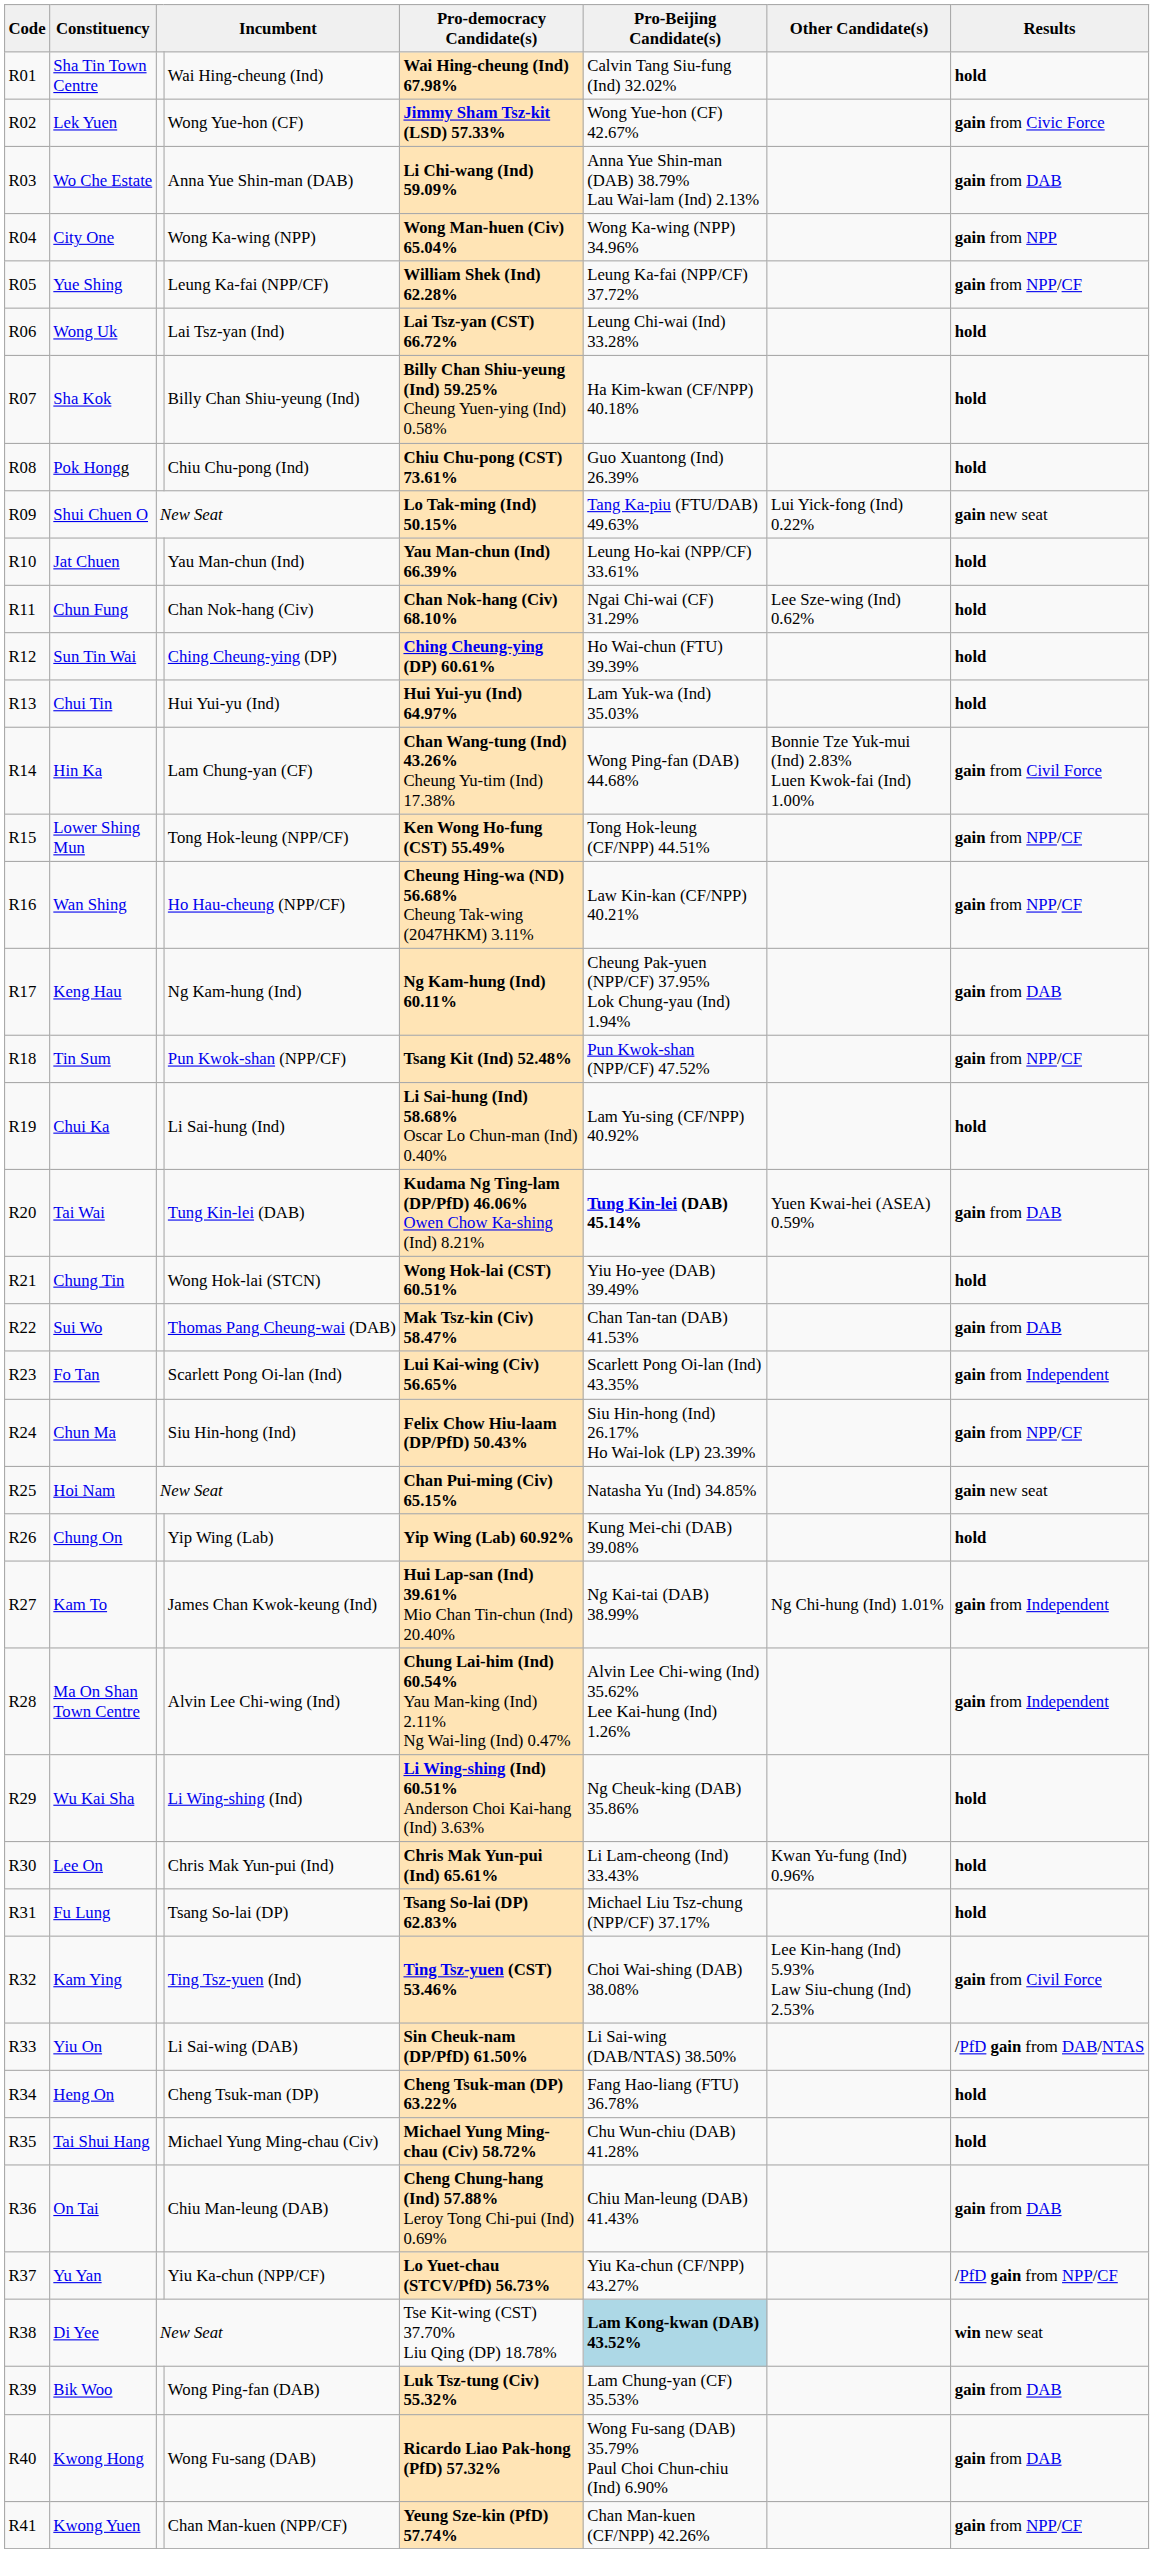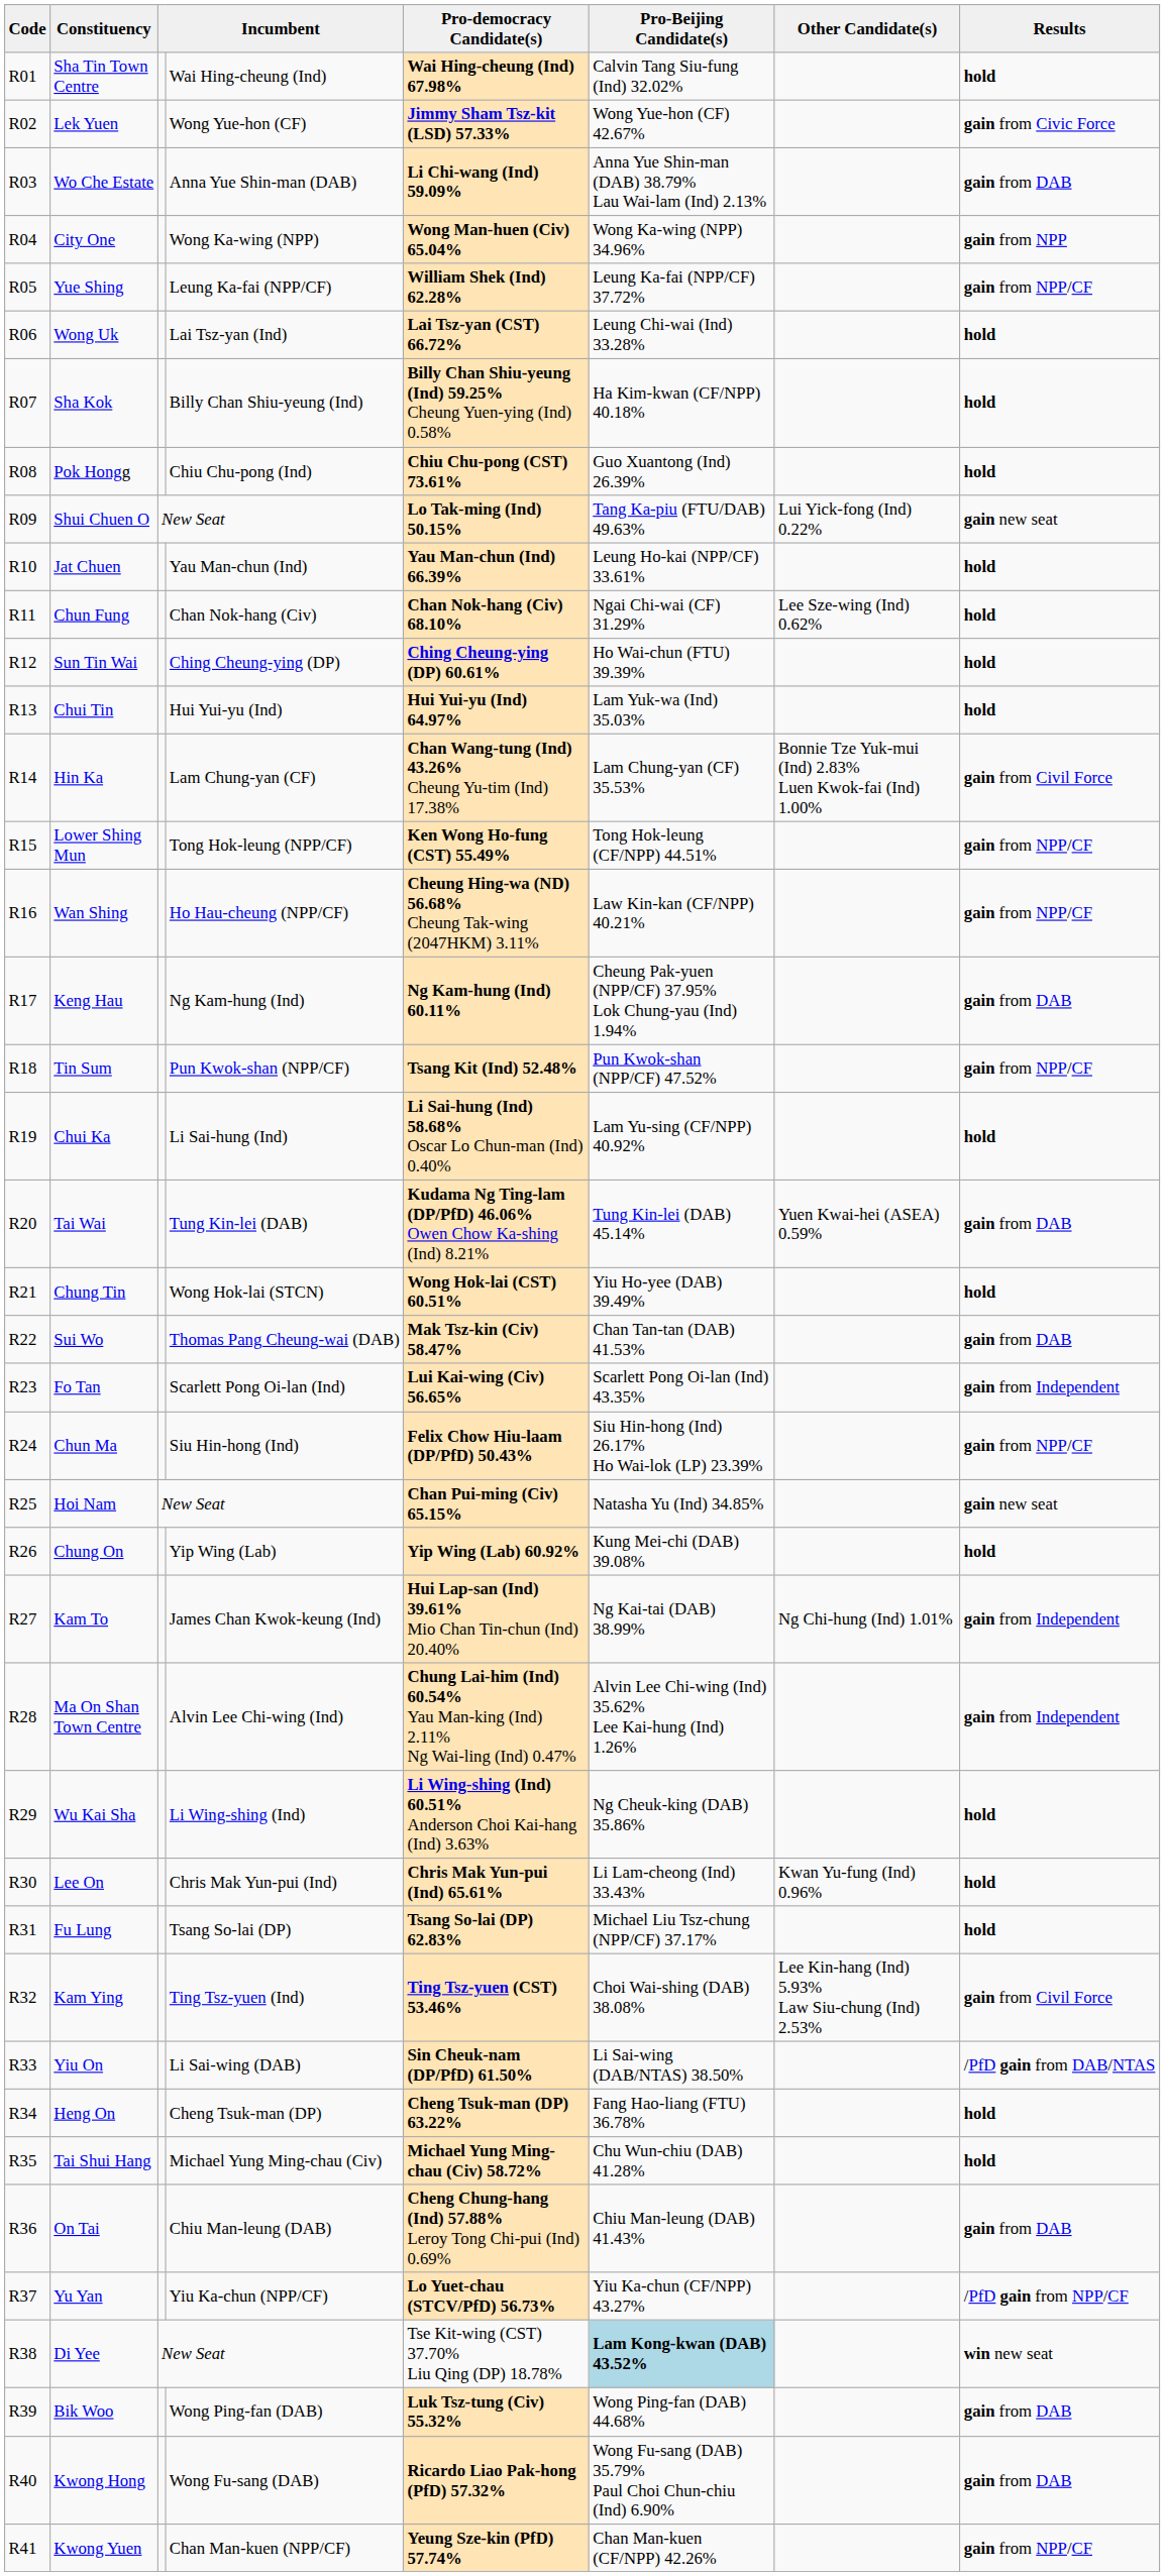Hin Ka | Pro-Beijing Candidate(s): Wong Ping-fan (DAB) 44.68% -> Lam Chung-yan (CF) 35.53%
Tai Wai | Pro-Beijing Candidate(s): bold -> normal
Bik Woo | Pro-Beijing Candidate(s): Lam Chung-yan (CF) 35.53% -> Wong Ping-fan (DAB) 44.68%
